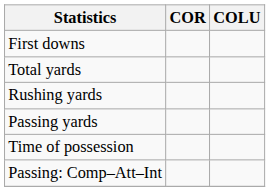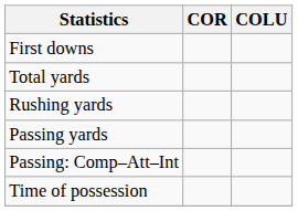rows swapped: Passing: Comp–Att–Int <-> Time of possession
